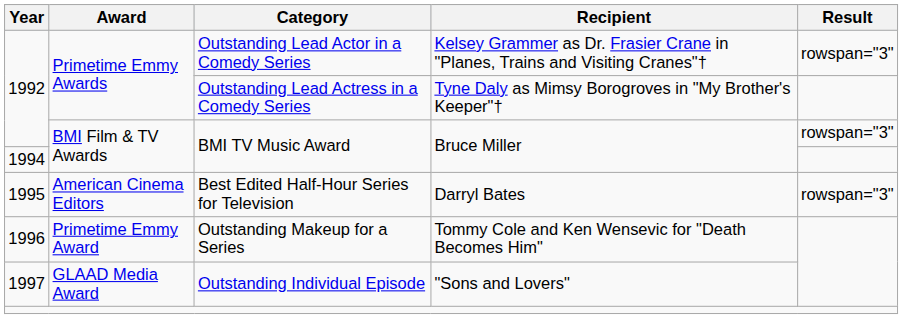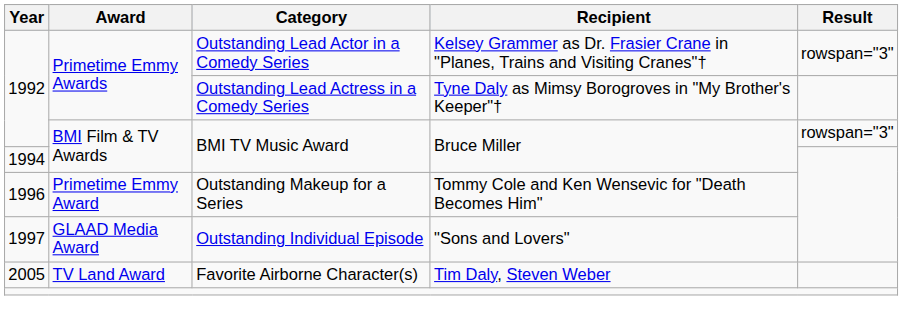- row: 1995 | American Cinema Editors | Best Edited Half-Hour Series for Television | Darryl Bates | rowspan="3"
+ row: 2005 | TV Land Award | Favorite Airborne Character(s) | Tim Daly, Steven Weber
